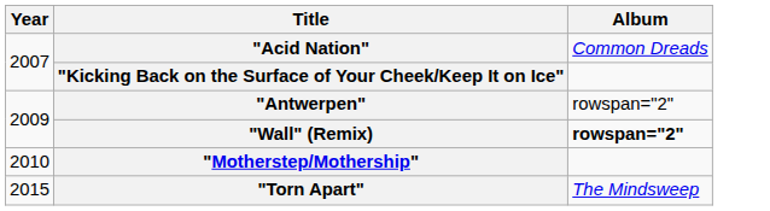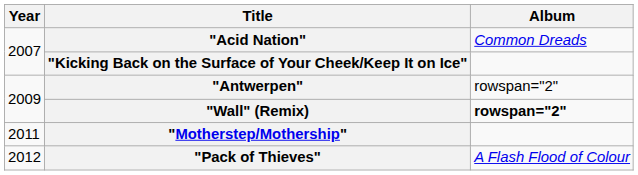"Motherstep/Mothership" | Year: 2010 -> 2011
+ row: 2012 | "Pack of Thieves" | A Flash Flood of Colour
- row: 2015 | "Torn Apart" | The Mindsweep
